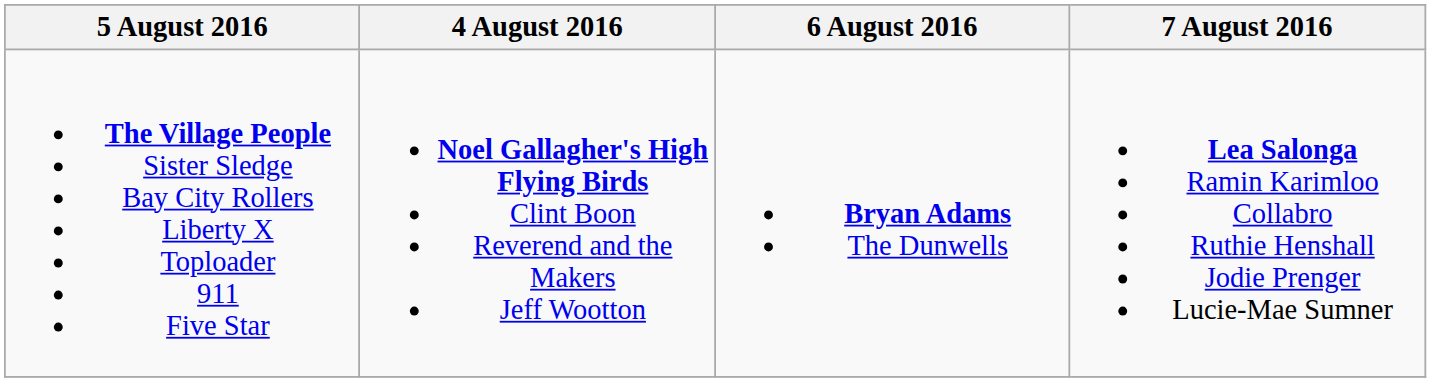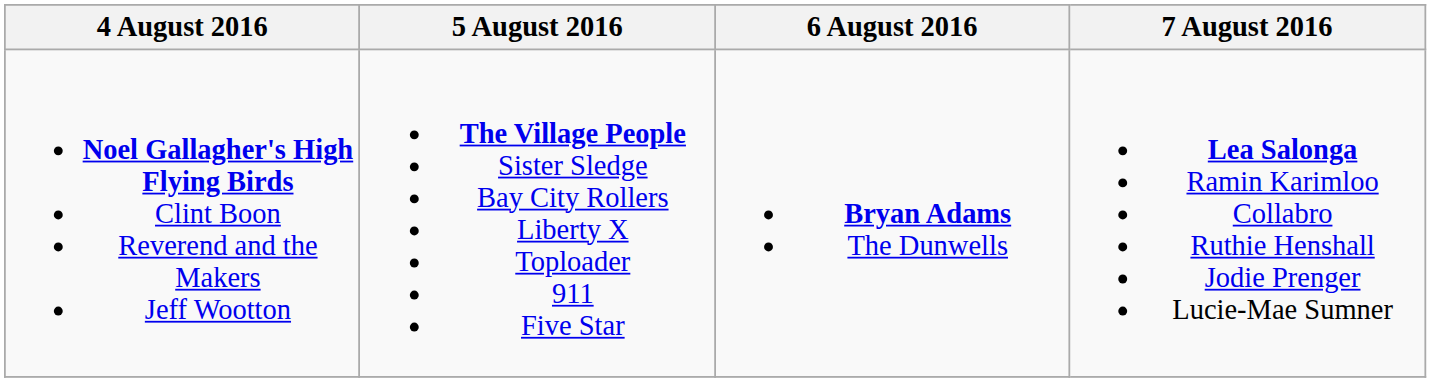columns swapped: 4 August 2016 <-> 5 August 2016
